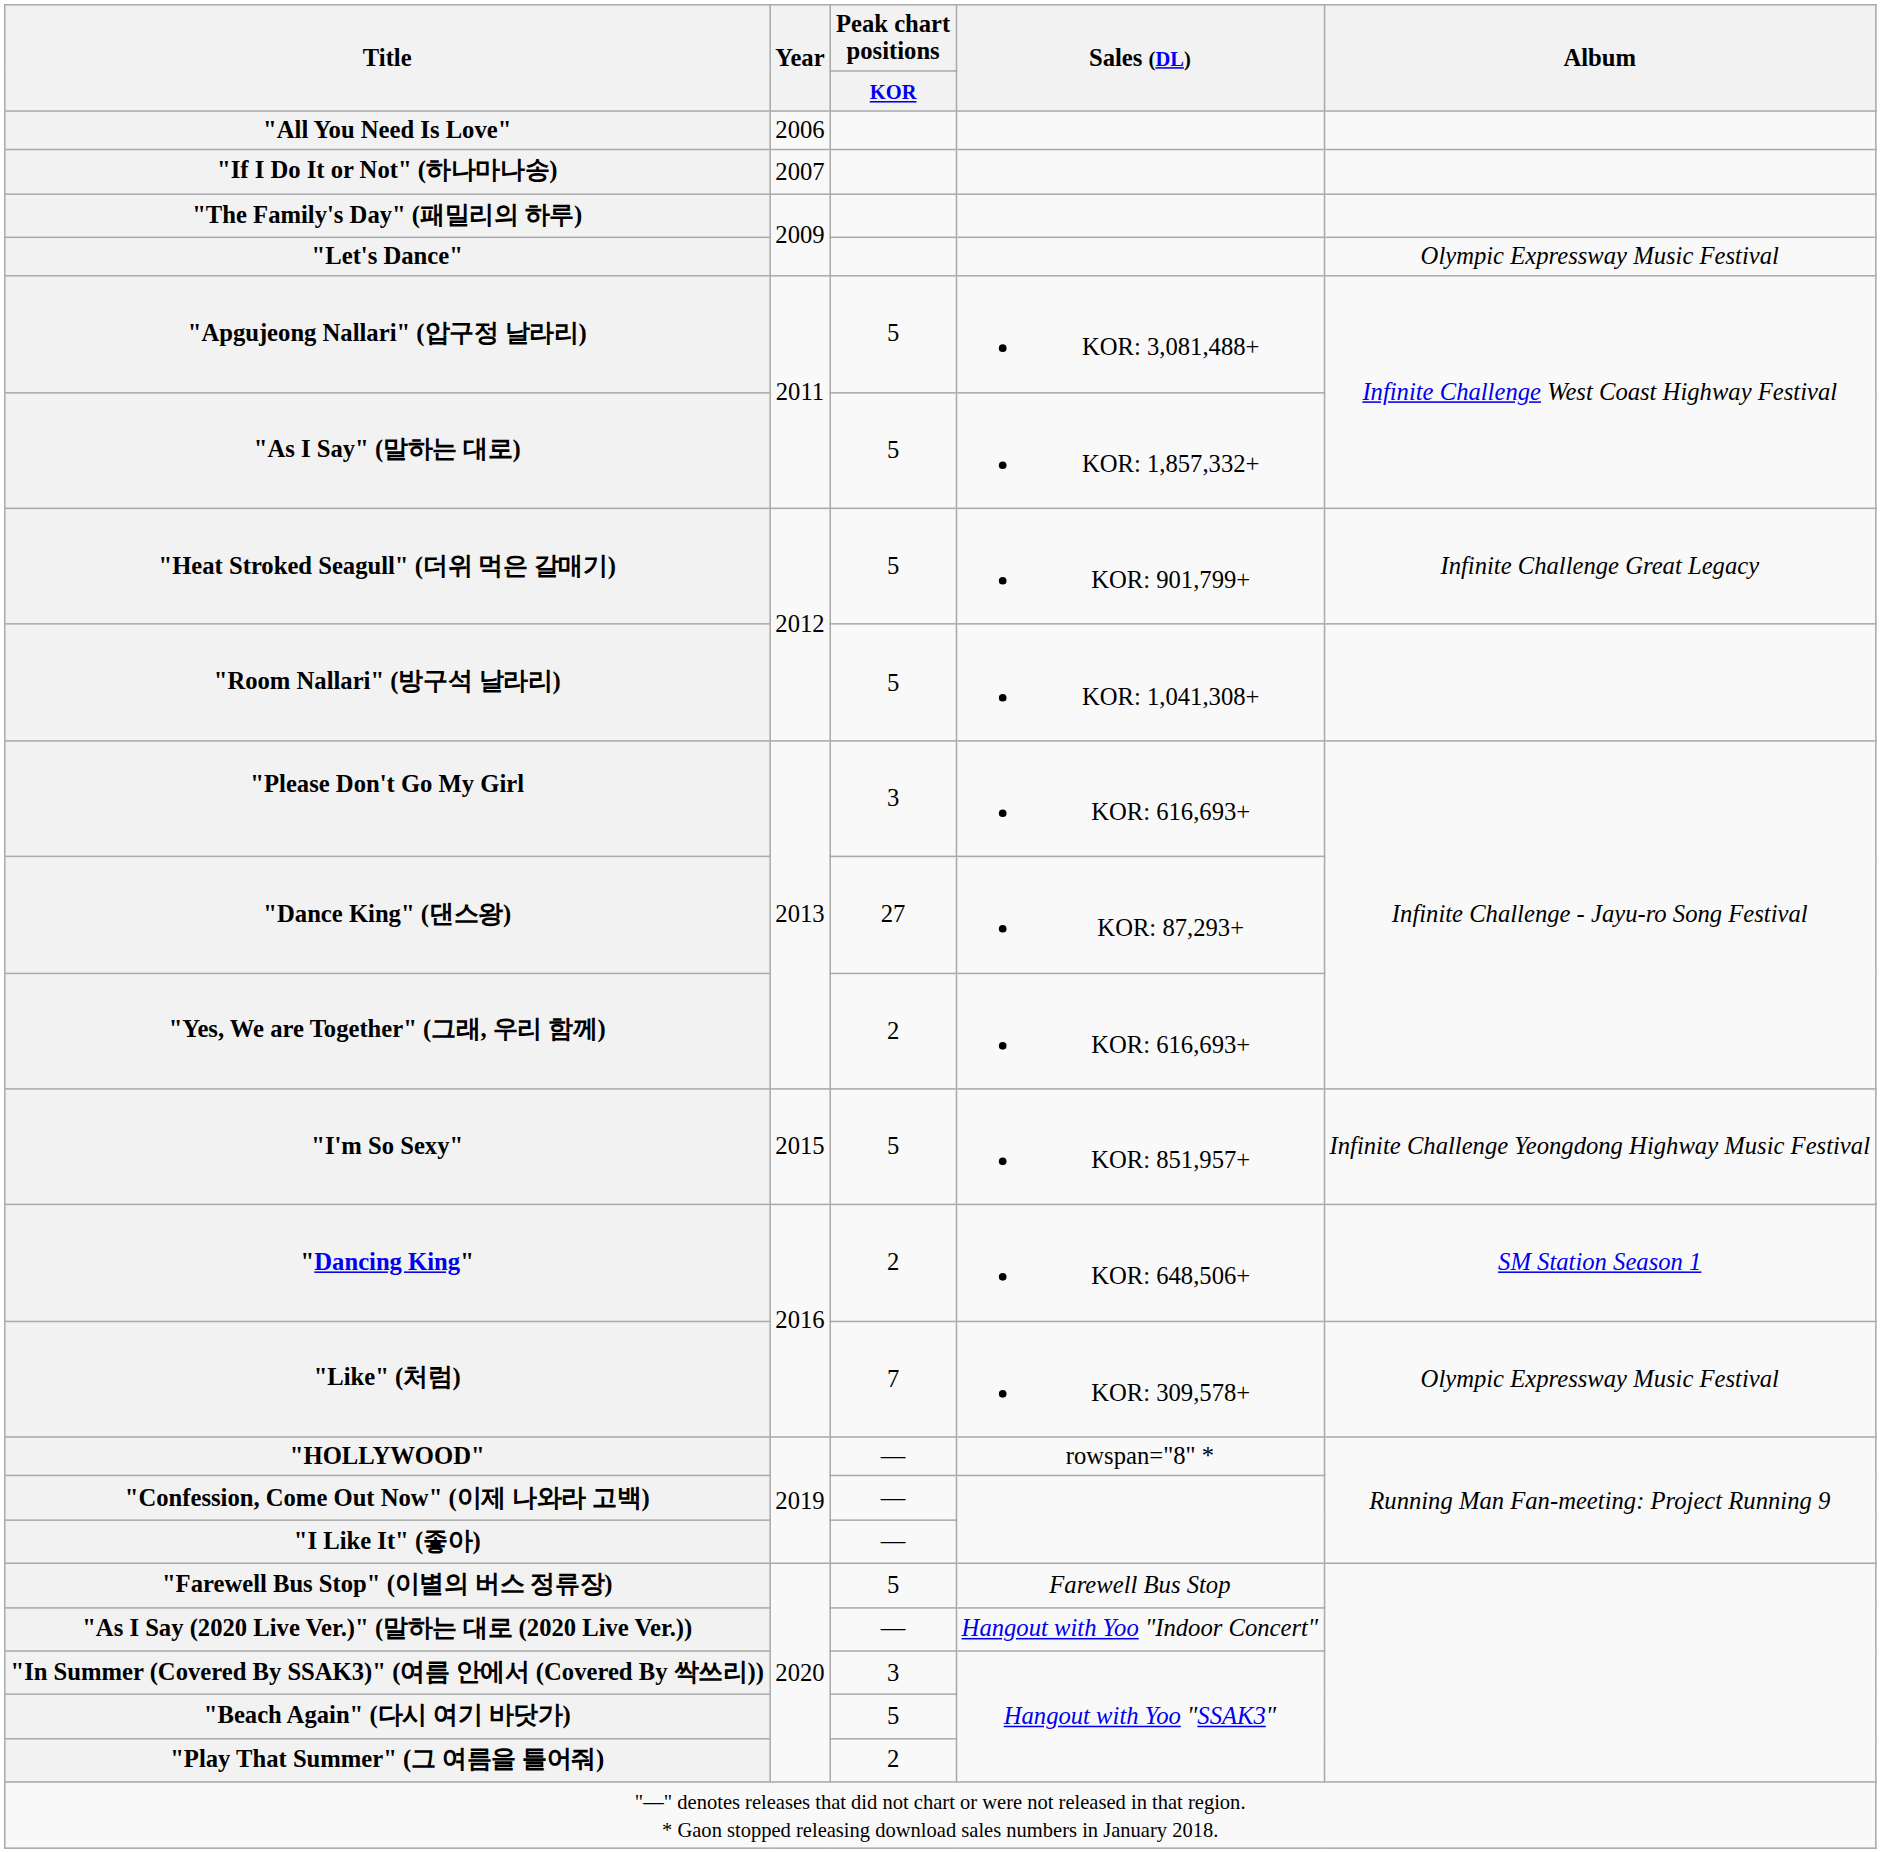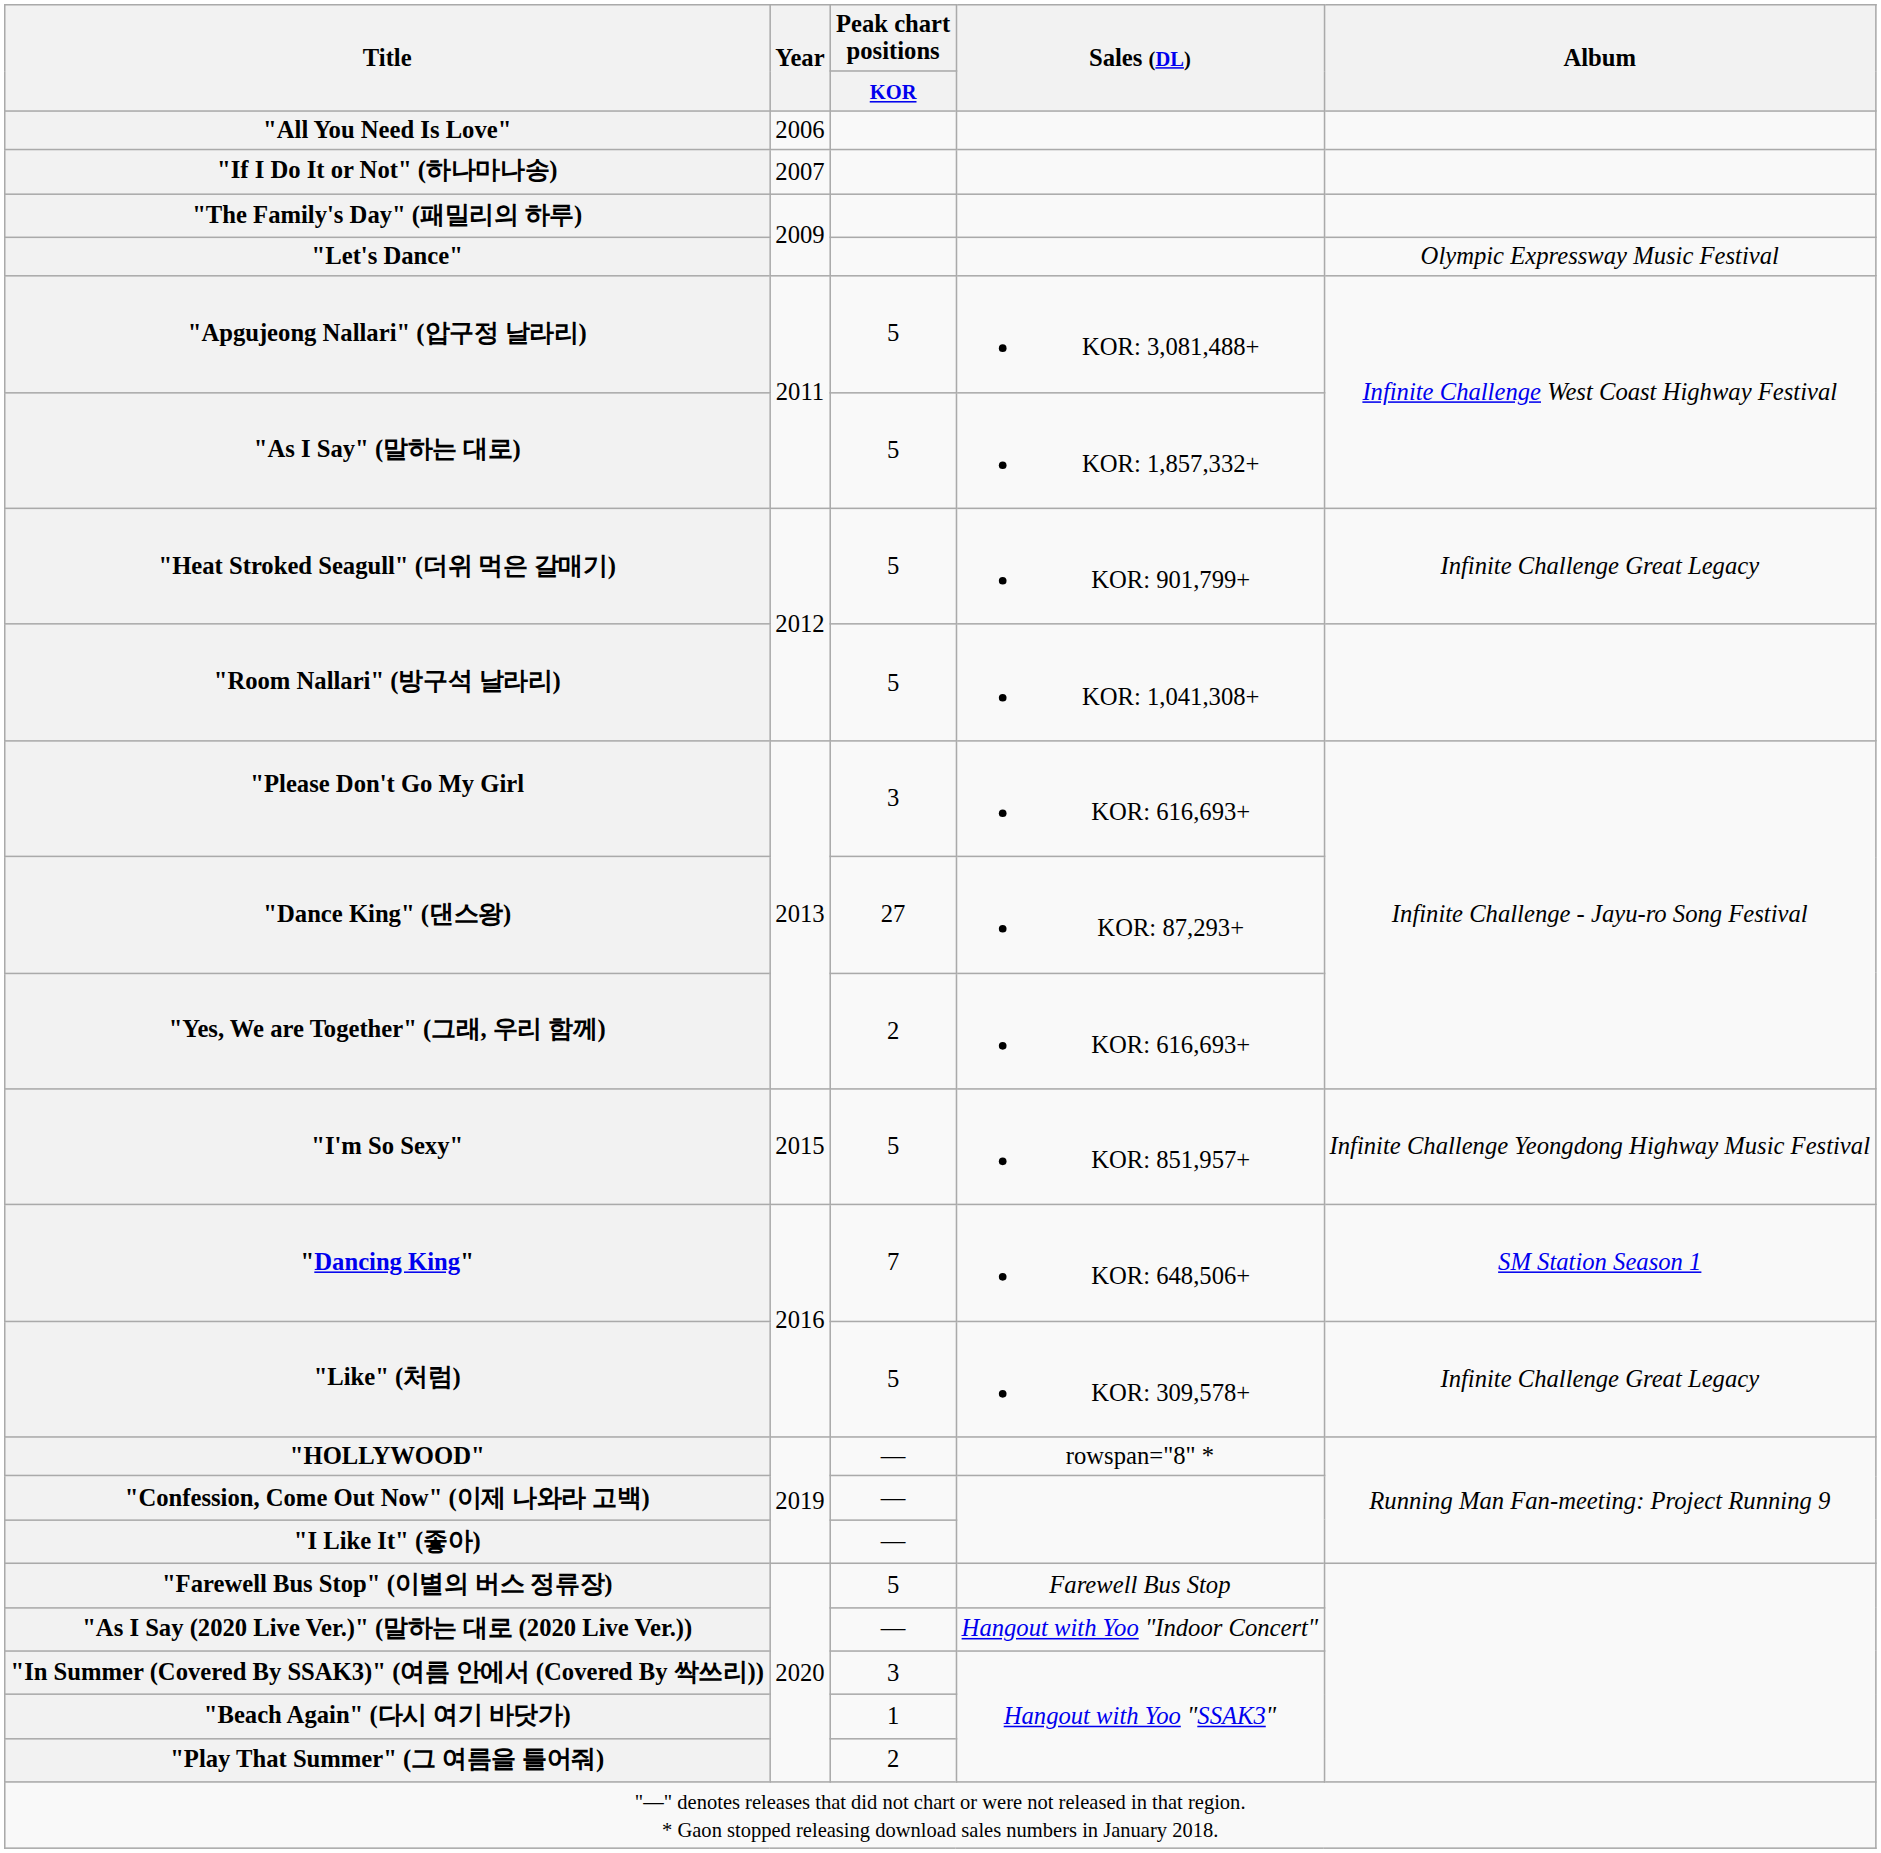"Dancing King" | Peak chart positions / KOR: 2 -> 7
"Like" (처럼) | Peak chart positions / KOR: 7 -> 5
"Like" (처럼) | Album: Olympic Expressway Music Festival -> Infinite Challenge Great Legacy
"Beach Again" (다시 여기 바닷가) | Peak chart positions / KOR: 5 -> 1
